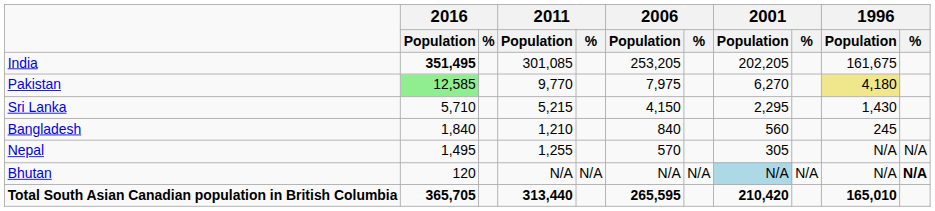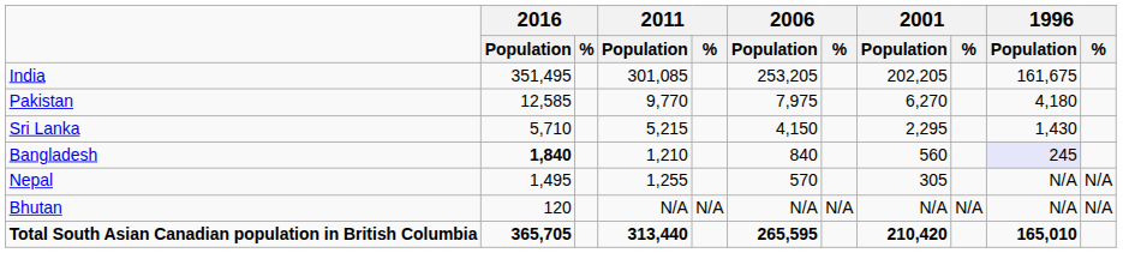India | 2016 / Population: bold -> normal
Pakistan | 2016 / Population: lightgreen background -> no background
Pakistan | 1996 / Population: khaki background -> no background
Bangladesh | 2016 / Population: normal -> bold
Bangladesh | 1996 / Population: no background -> lavender background
Bhutan | 2001 / Population: lightblue background -> no background
Bhutan | 1996 / %: bold -> normal
